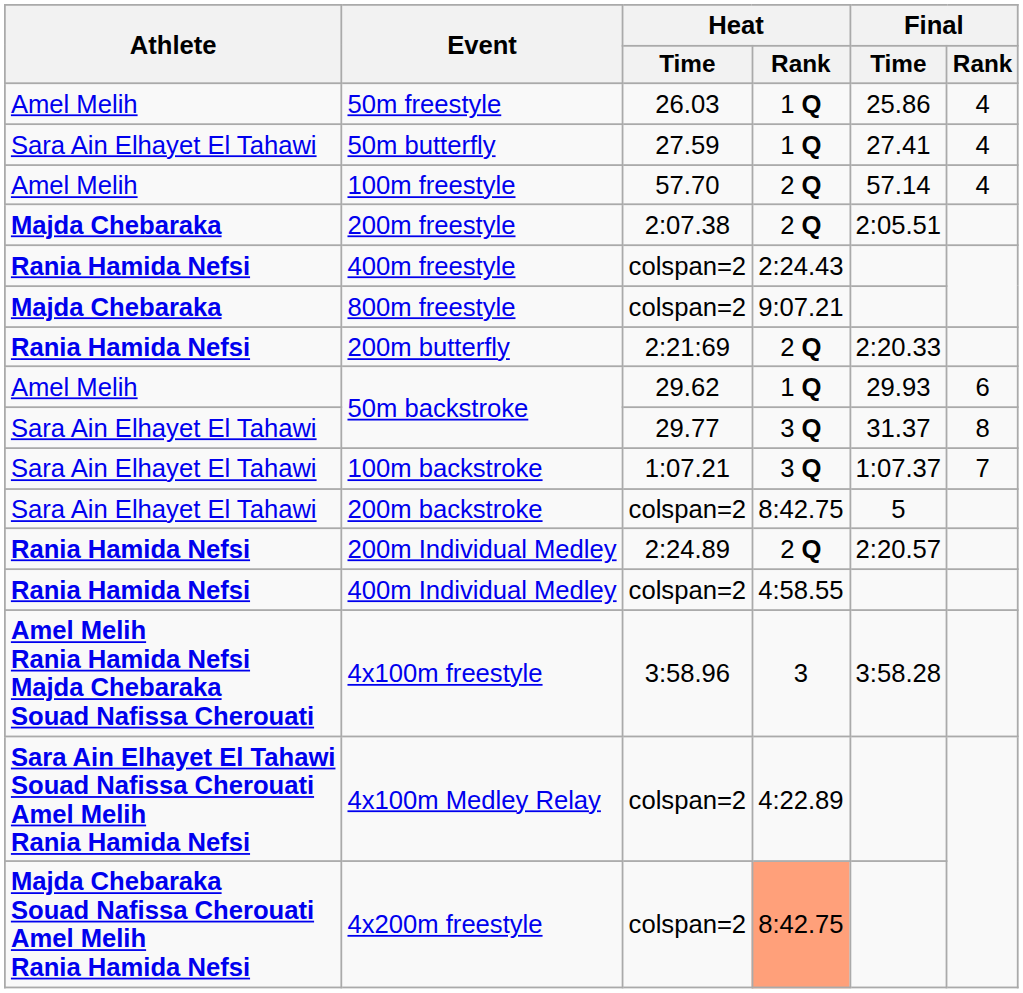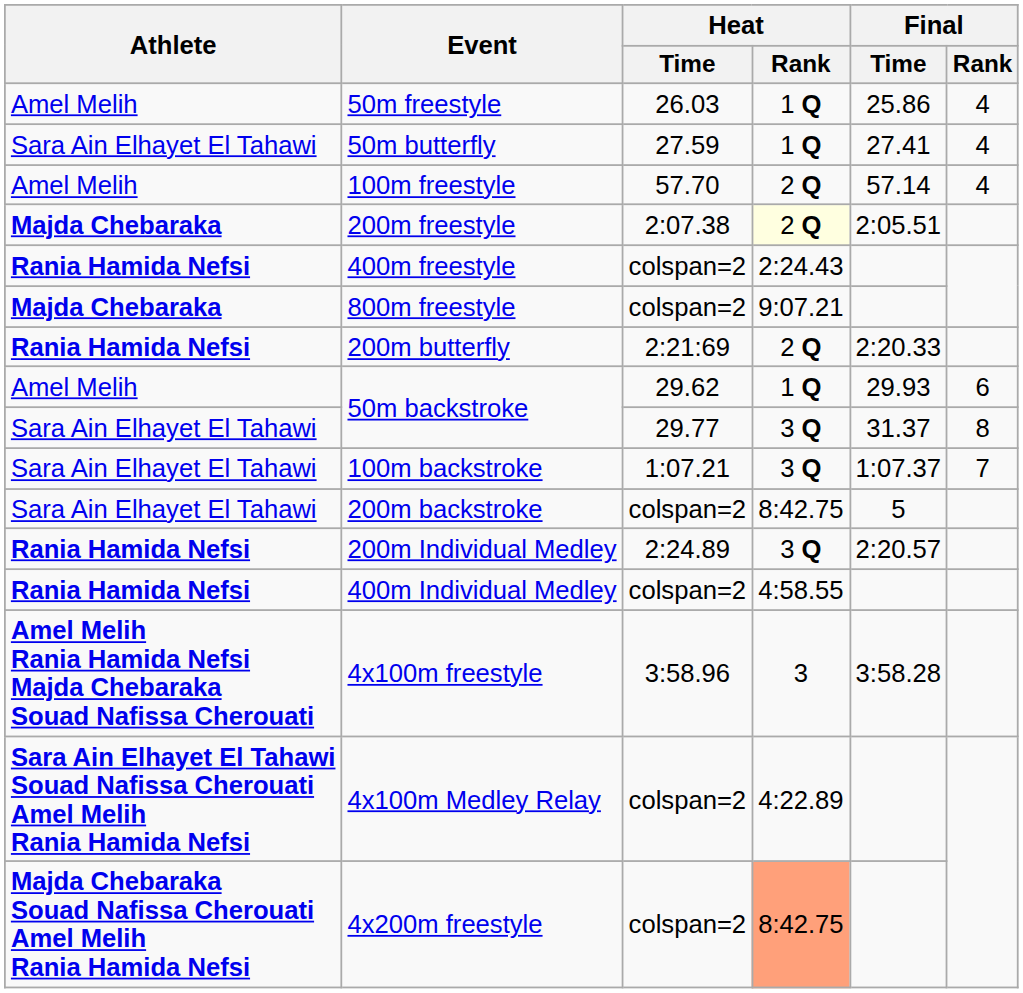200m freestyle | Heat / Rank: no background -> lightyellow background
200m Individual Medley | Heat / Rank: 2 Q -> 3 Q
